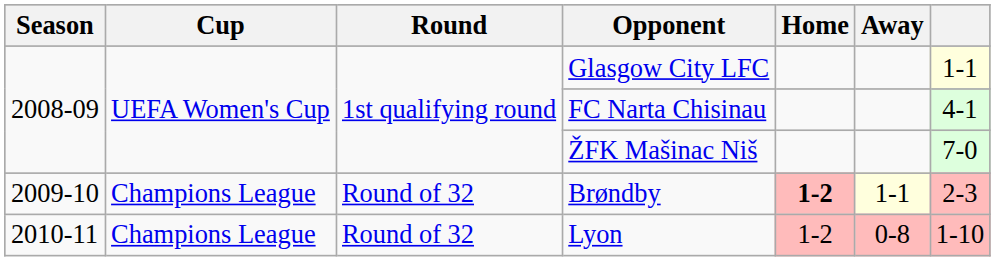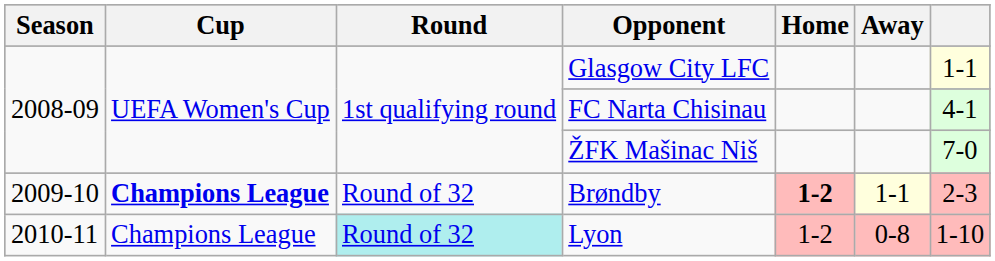Brøndby | Cup: normal -> bold
Lyon | Round: no background -> paleturquoise background
